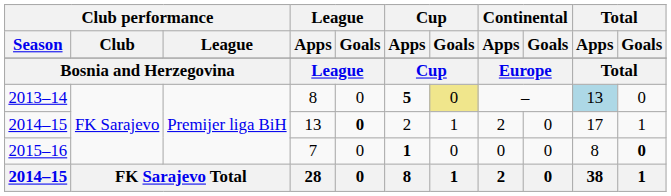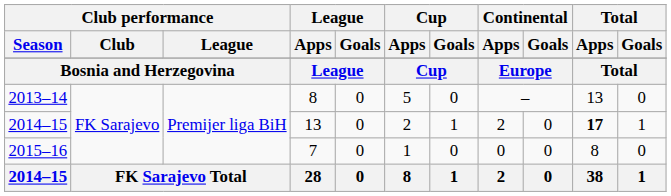2013–14 | Cup / Apps: bold -> normal
2013–14 | Cup / Goals: khaki background -> no background
2013–14 | Total / Apps: lightblue background -> no background
2014–15 / 13 | League / Goals: bold -> normal
2014–15 / 13 | Total / Apps: normal -> bold
2015–16 | Cup / Apps: bold -> normal
2015–16 | Total / Goals: bold -> normal
